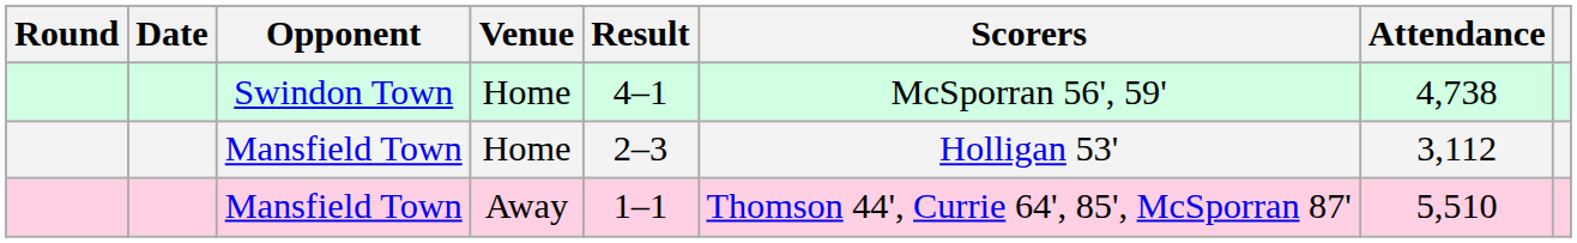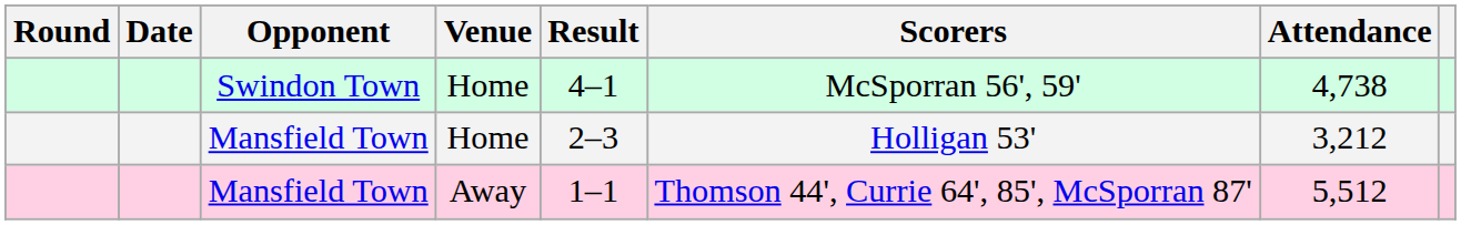Mansfield Town / Home | Attendance: 3,112 -> 3,212
Mansfield Town / Away | Attendance: 5,510 -> 5,512
